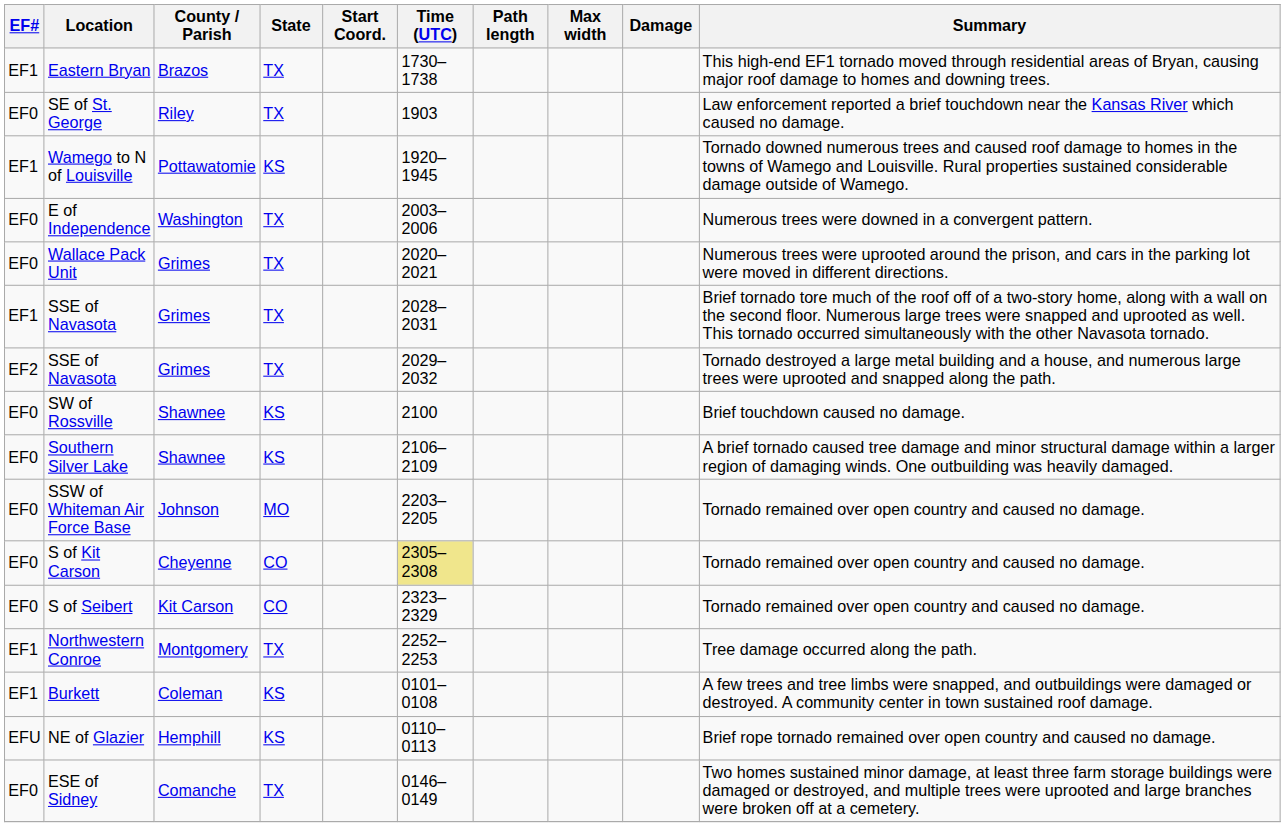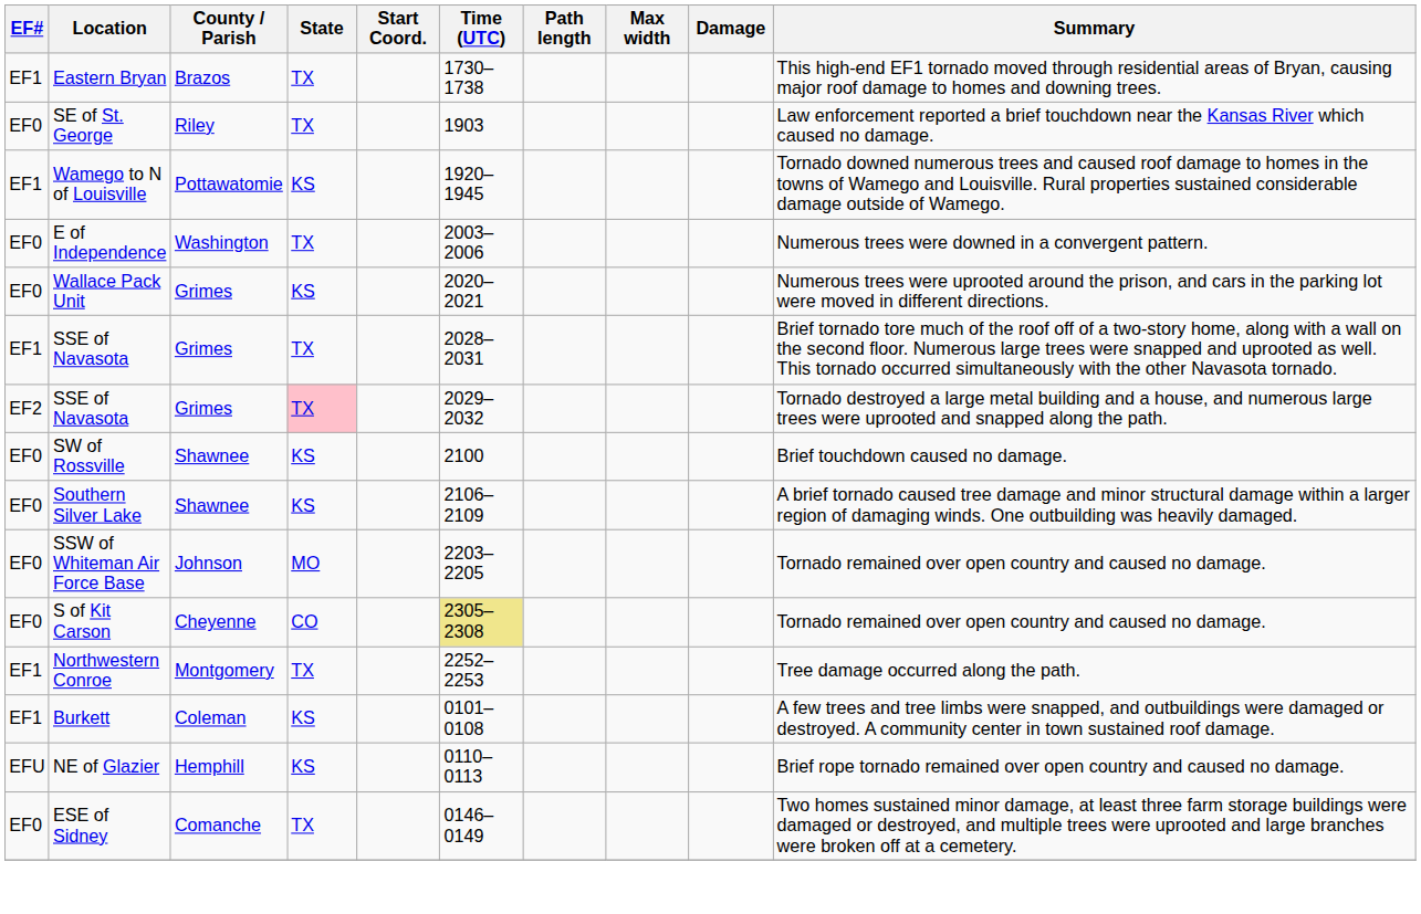Wallace Pack Unit | State: TX -> KS
EF2 / SSE of Navasota | State: no background -> pink background
- row: EF0 | S of Seibert | Kit Carson | CO | 2323–2329 | Tornado remained over open country and caused no damage.
